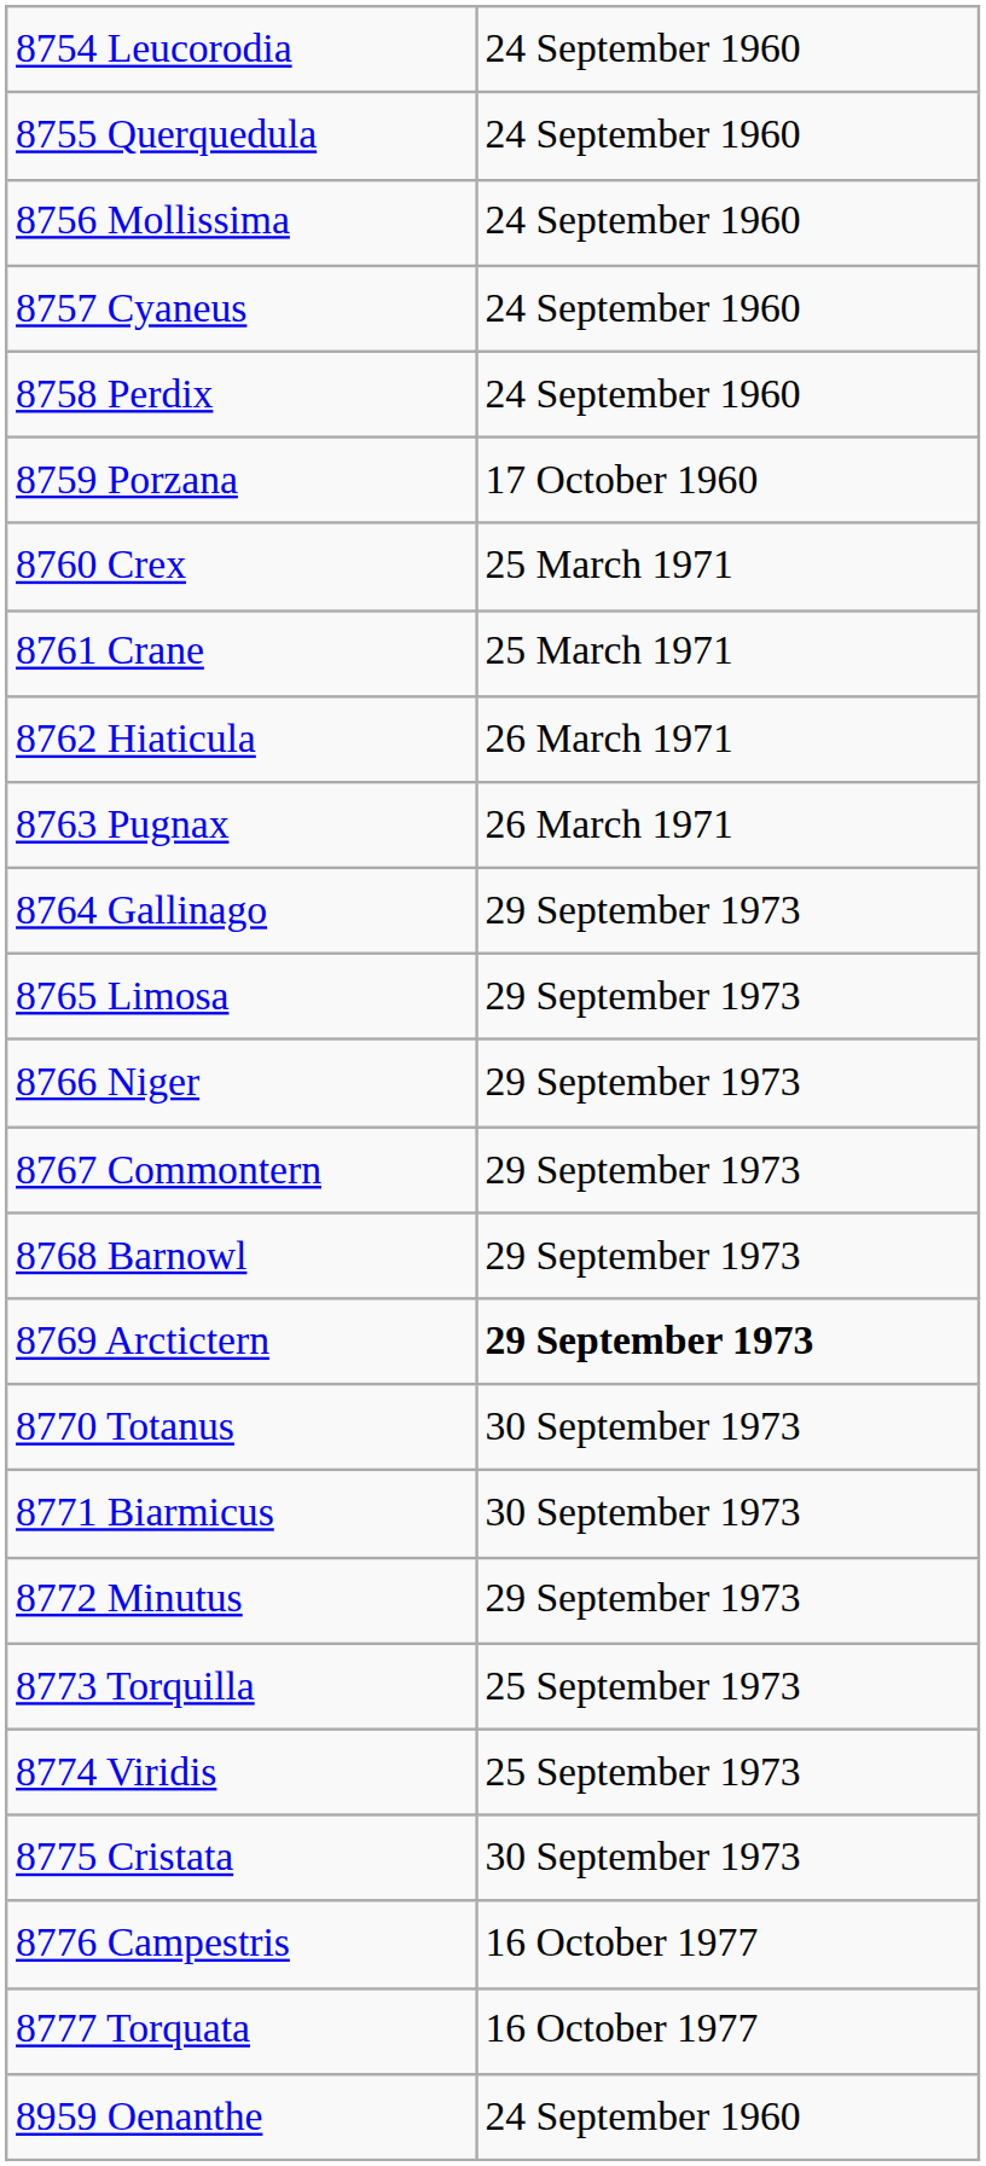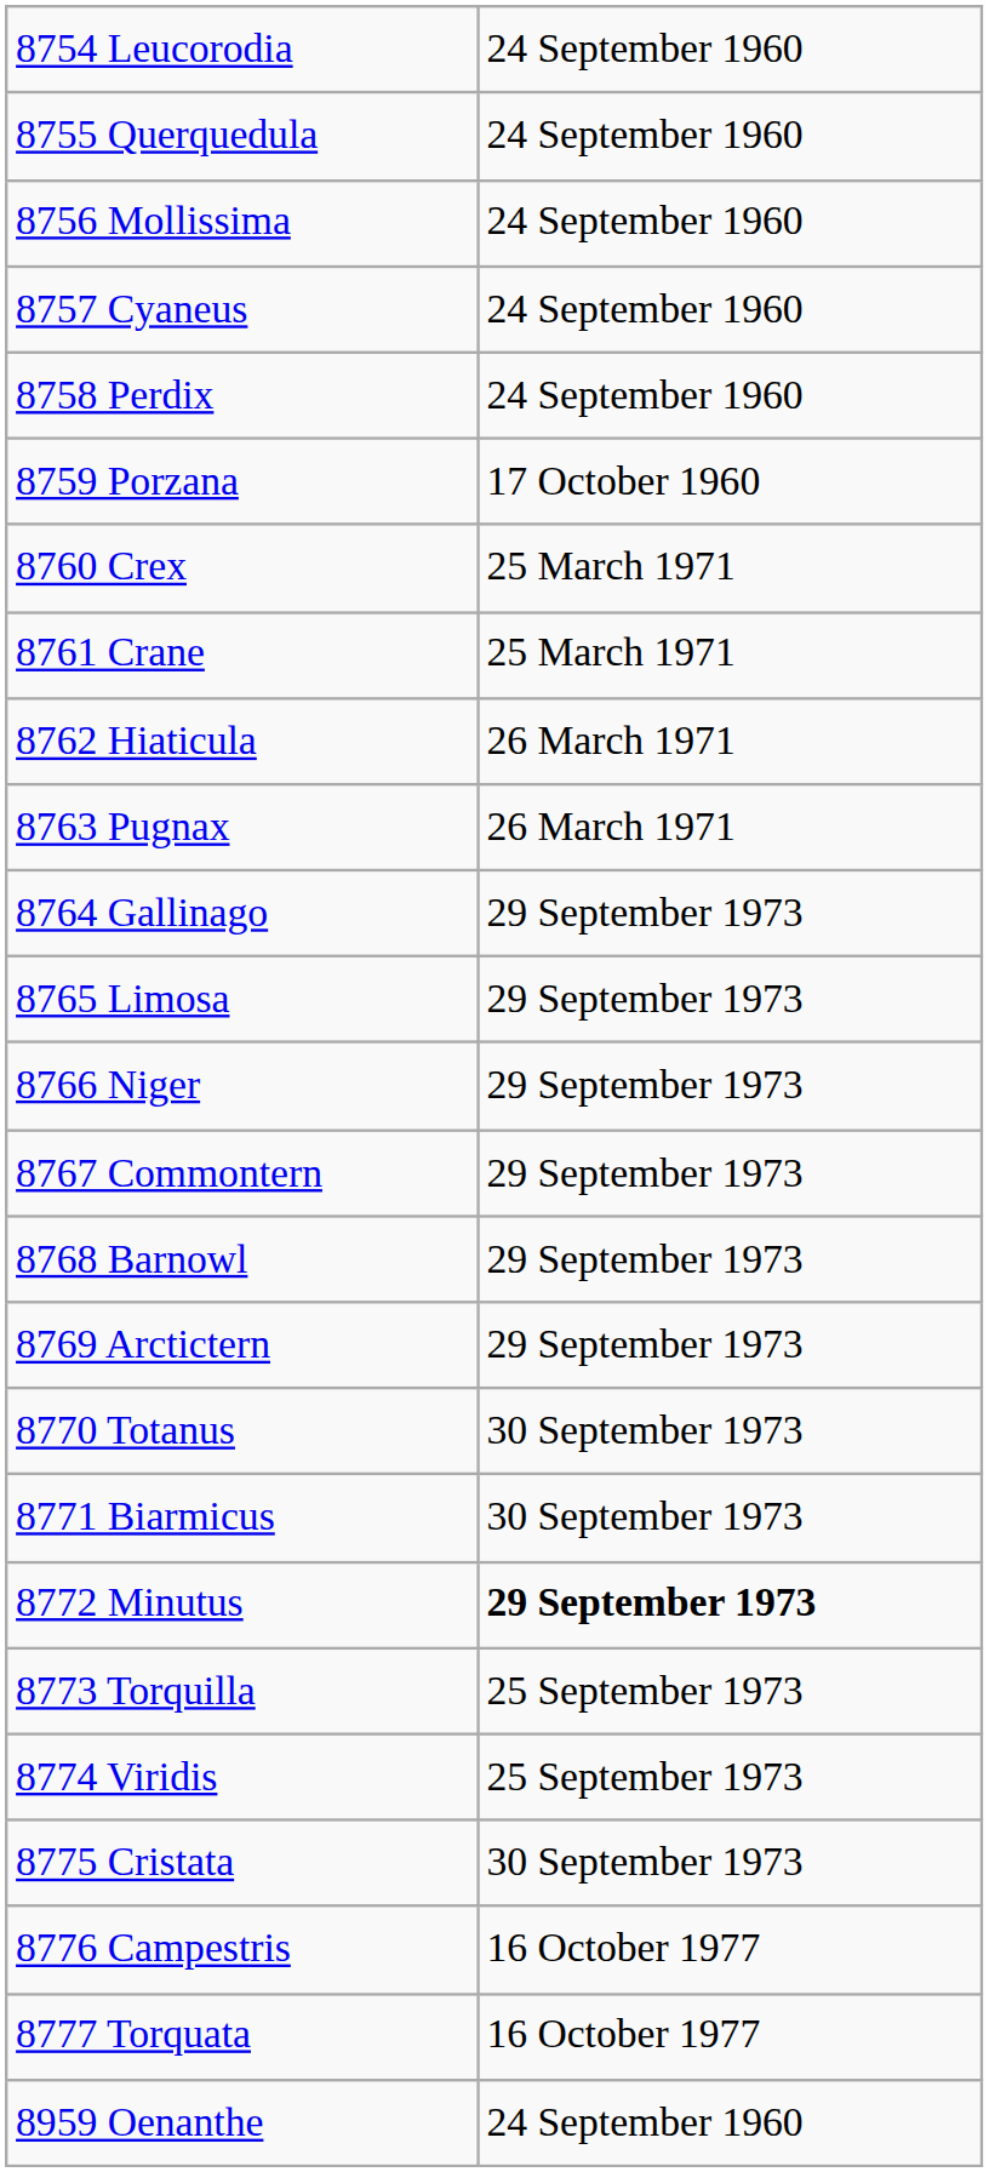8769 Arctictern | column 2: bold -> normal
8772 Minutus | column 2: normal -> bold
